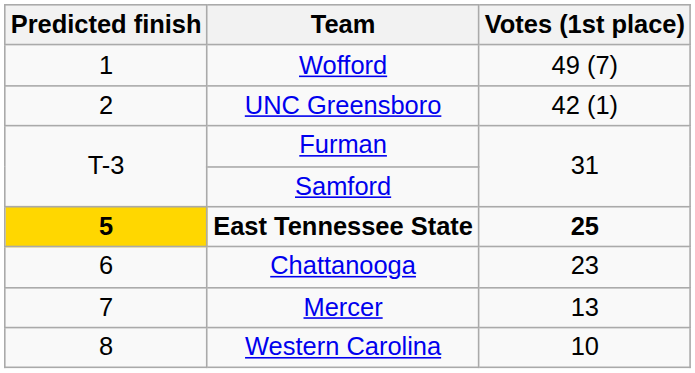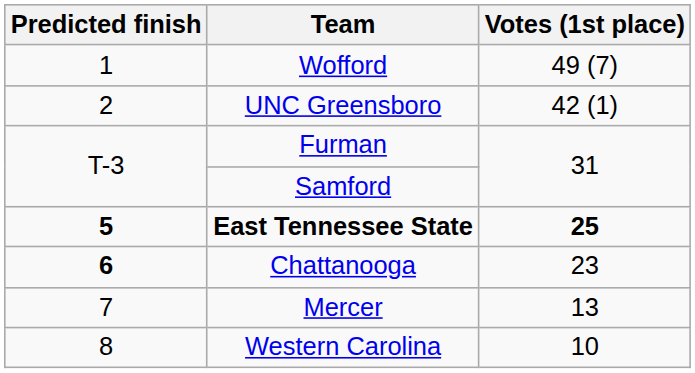East Tennessee State | Predicted finish: gold background -> no background
Chattanooga | Predicted finish: normal -> bold
